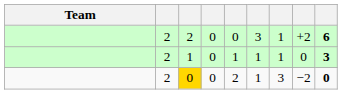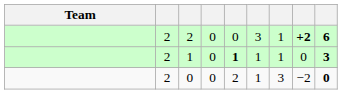row 2 | column 8: normal -> bold
row 3 | column 5: normal -> bold
row 4 | column 3: gold background -> no background
